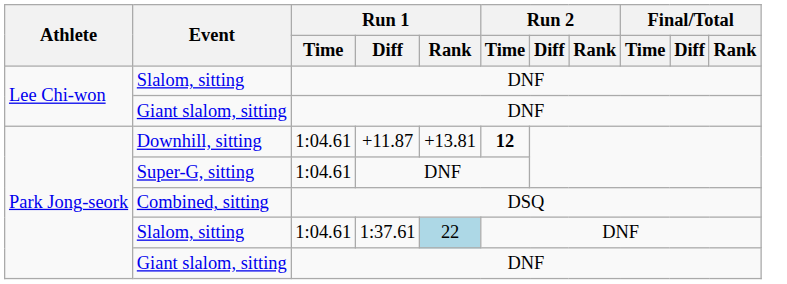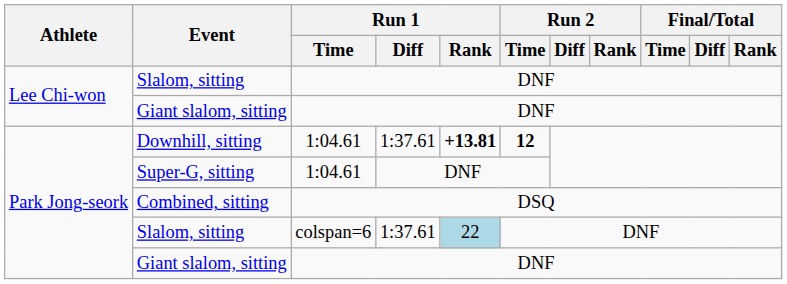Downhill, sitting | Run 1 / Diff: +11.87 -> 1:37.61
Downhill, sitting | Run 1 / Rank: normal -> bold
Park Jong-seork / Slalom, sitting | Run 1 / Time: 1:04.61 -> colspan=6
